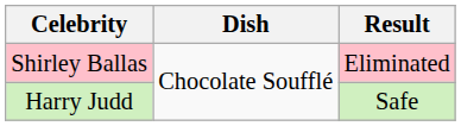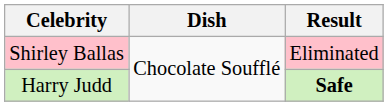Harry Judd | Result: normal -> bold
